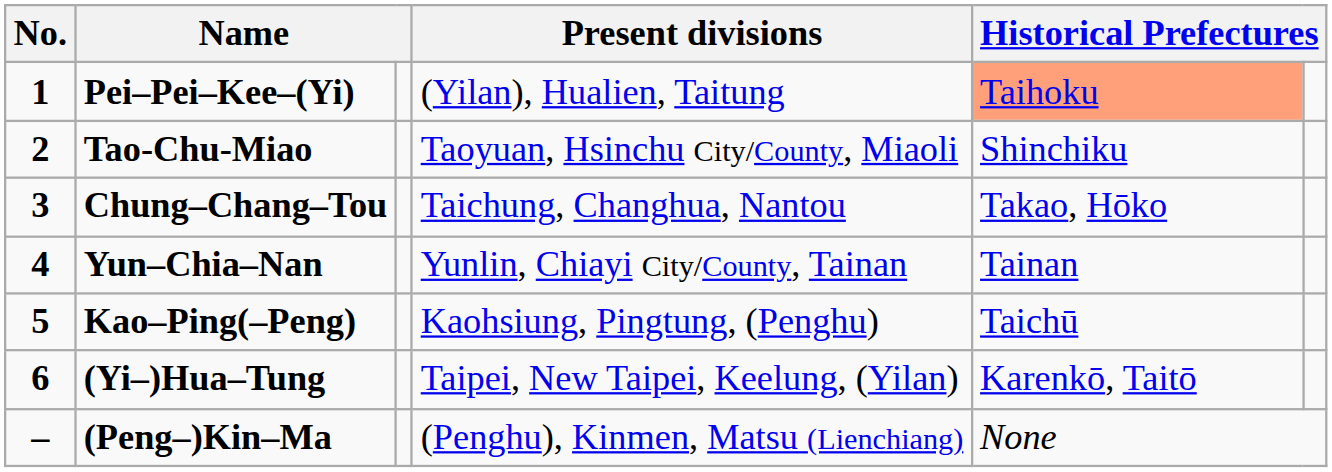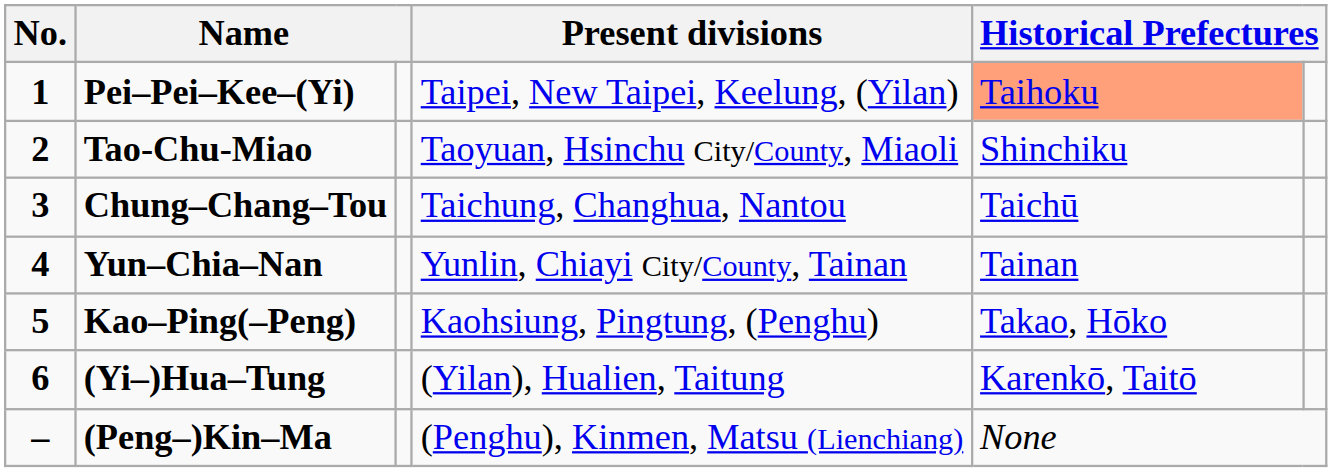Pei–Pei–Kee–(Yi) | Present divisions: (Yilan), Hualien, Taitung -> Taipei, New Taipei, Keelung, (Yilan)
Chung–Chang–Tou | column 5: Takao, Hōko -> Taichū
Kao–Ping(–Peng) | column 5: Taichū -> Takao, Hōko
(Yi–)Hua–Tung | Present divisions: Taipei, New Taipei, Keelung, (Yilan) -> (Yilan), Hualien, Taitung
